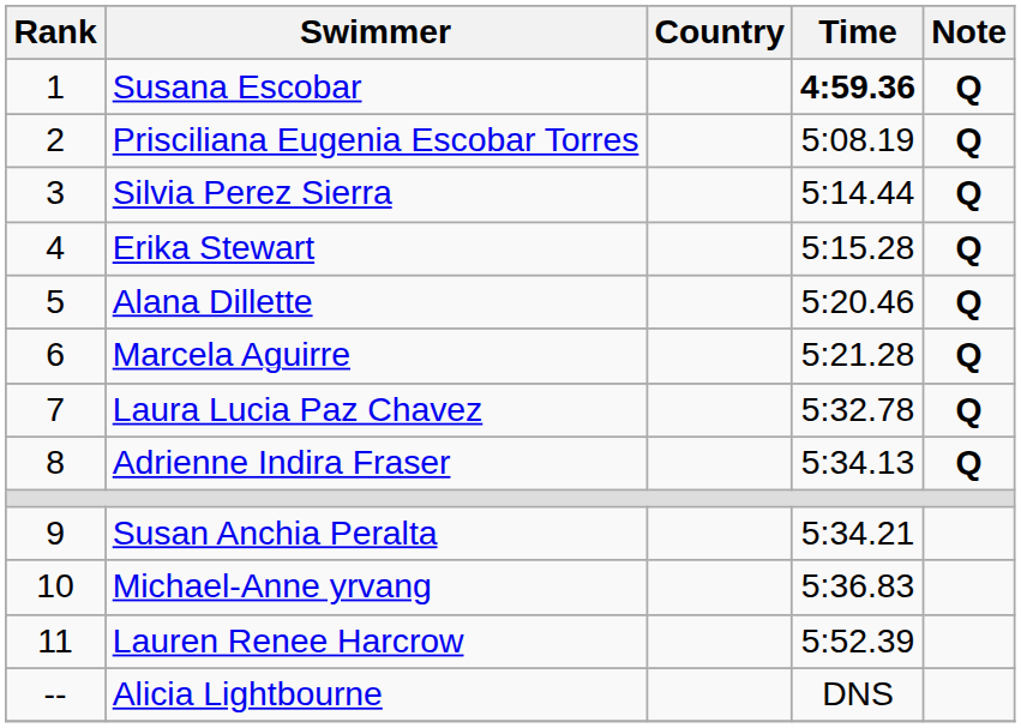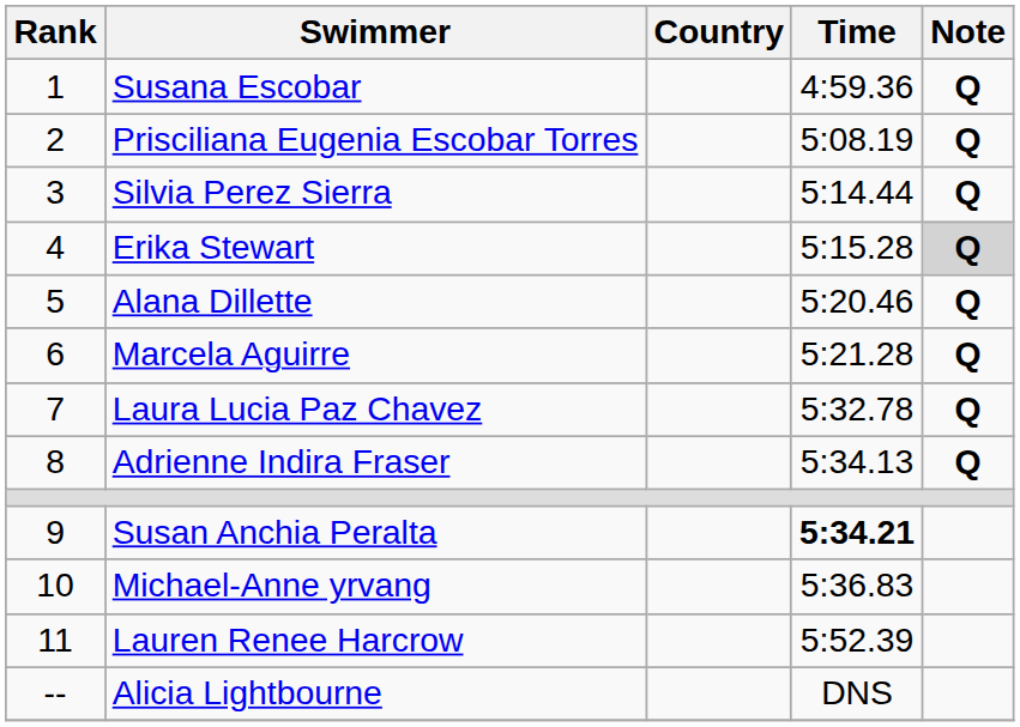Susana Escobar | Time: bold -> normal
Erika Stewart | Note: no background -> lightgrey background
Susan Anchia Peralta | Time: normal -> bold
